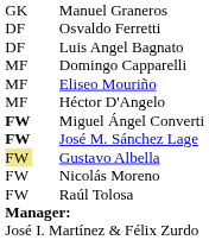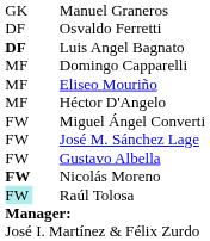Luis Angel Bagnato | column 1: normal -> bold
Miguel Ángel Converti | column 1: bold -> normal
José M. Sánchez Lage | column 1: bold -> normal
Gustavo Albella | column 1: khaki background -> no background
Nicolás Moreno | column 1: normal -> bold
Raúl Tolosa | column 1: no background -> paleturquoise background
